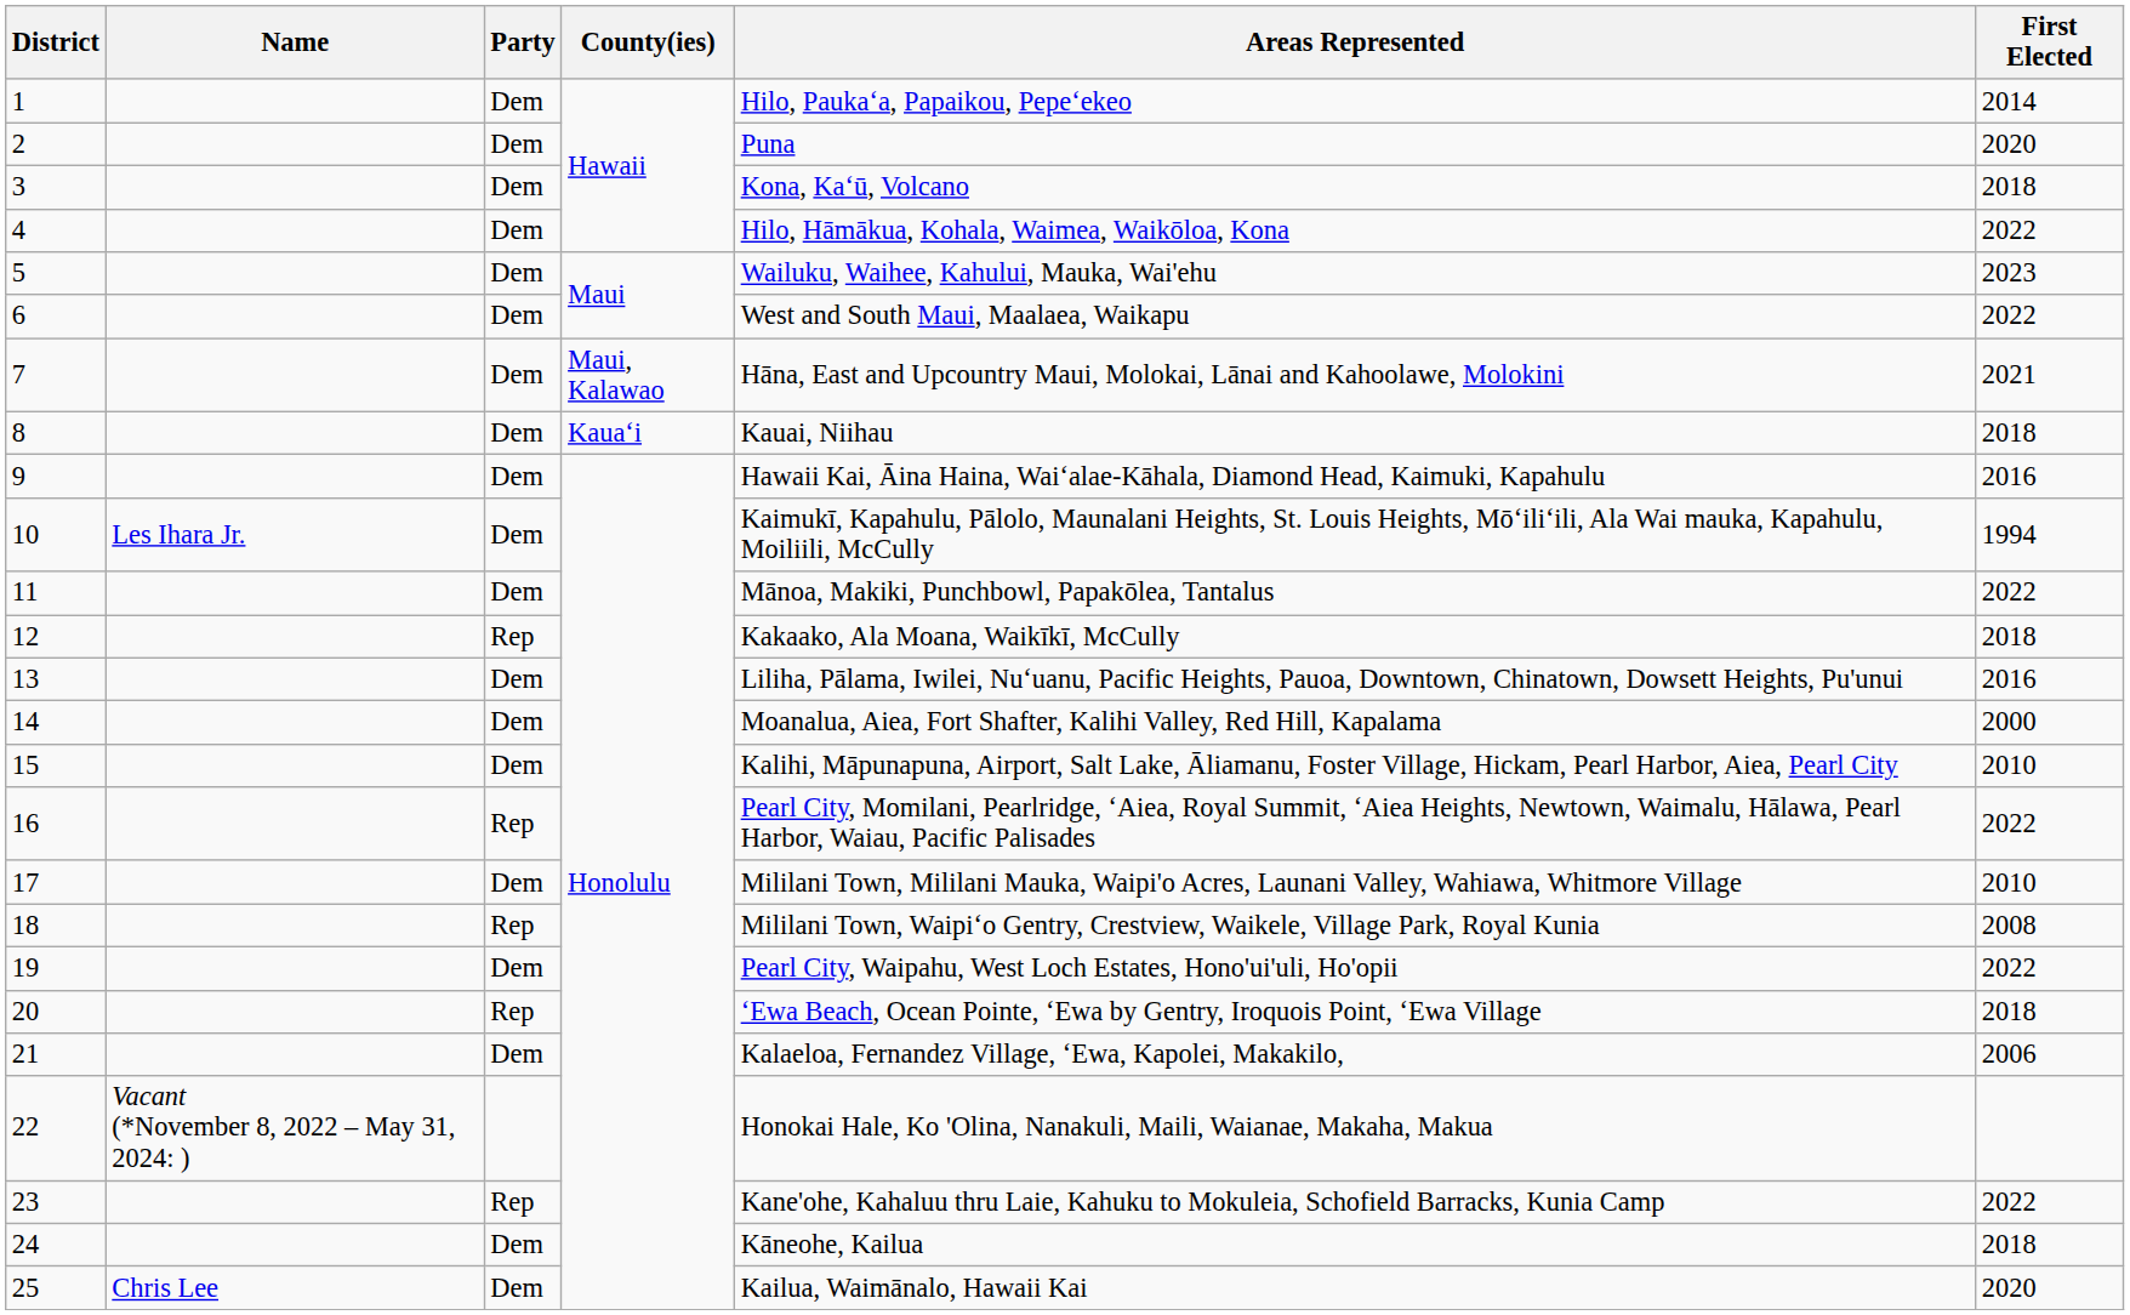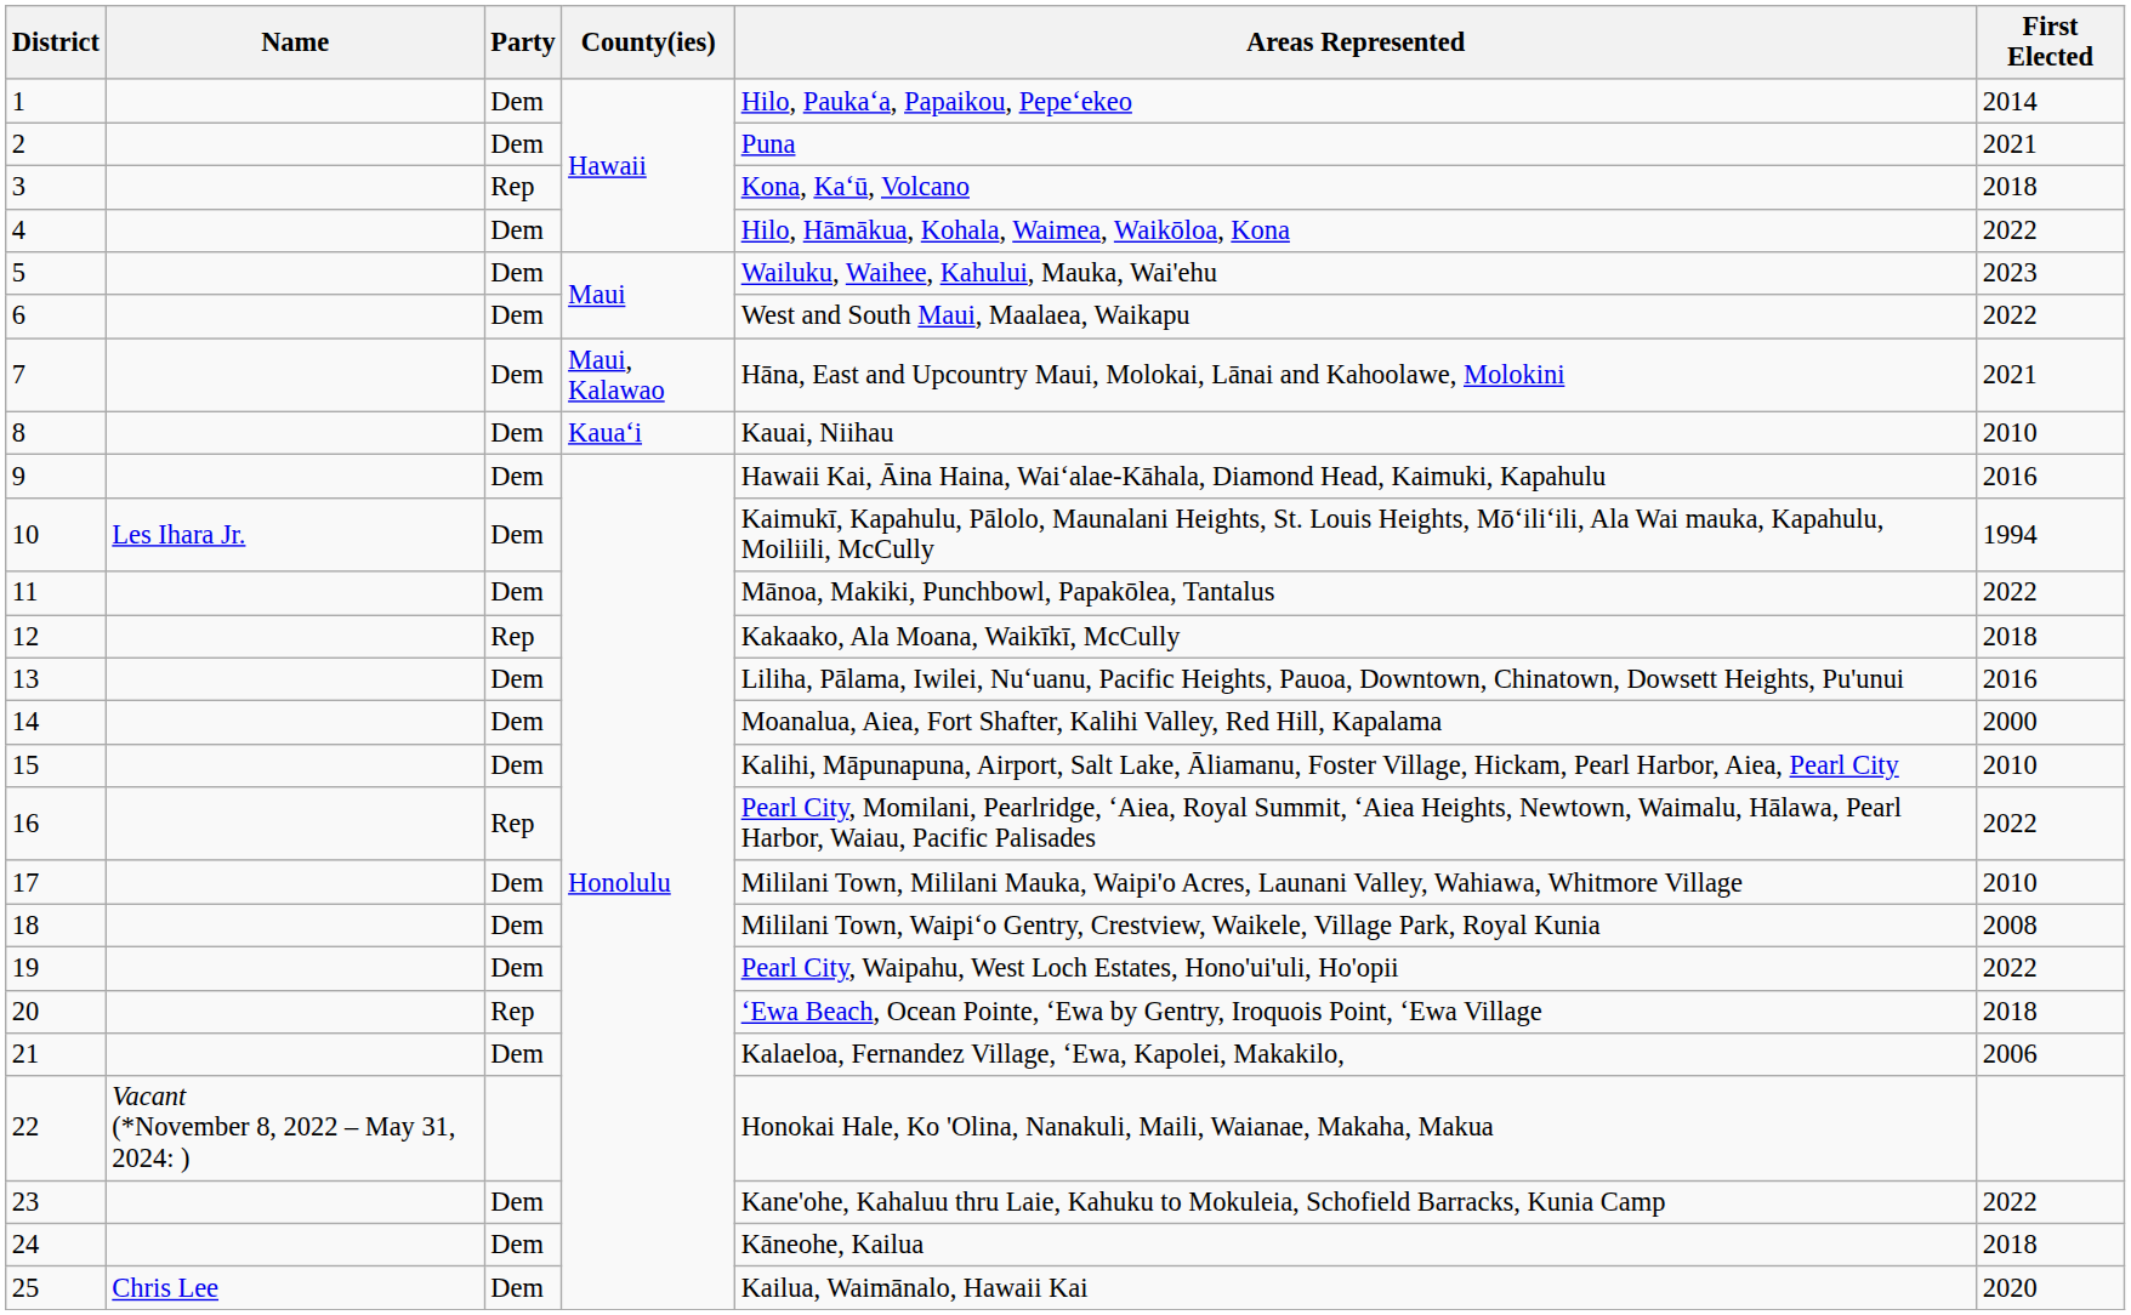2 | First Elected: 2020 -> 2021
3 | Party: Dem -> Rep
8 | First Elected: 2018 -> 2010
18 | Party: Rep -> Dem
23 | Party: Rep -> Dem
